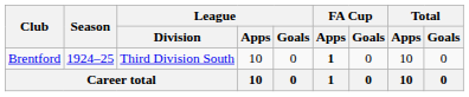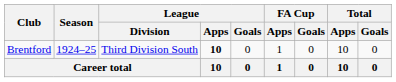Brentford | League / Apps: normal -> bold
Brentford | FA Cup / Apps: bold -> normal
